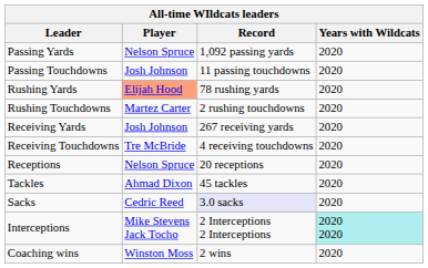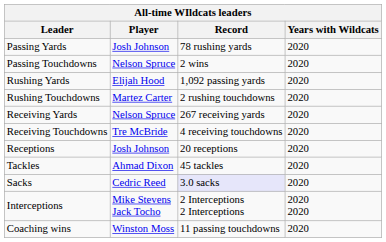Passing Yards | Player: Nelson Spruce -> Josh Johnson
Passing Yards | Record: 1,092 passing yards -> 78 rushing yards
Passing Touchdowns | Player: Josh Johnson -> Nelson Spruce
Passing Touchdowns | Record: 11 passing touchdowns -> 2 wins
Rushing Yards | Player: lightsalmon background -> no background
Rushing Yards | Record: 78 rushing yards -> 1,092 passing yards
Receiving Yards | Player: Josh Johnson -> Nelson Spruce
Receptions | Player: Nelson Spruce -> Josh Johnson
Interceptions | Years with Wildcats: paleturquoise background -> no background
Coaching wins | Record: 2 wins -> 11 passing touchdowns
